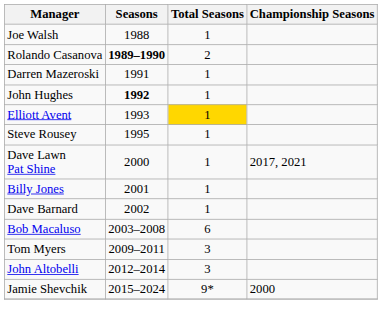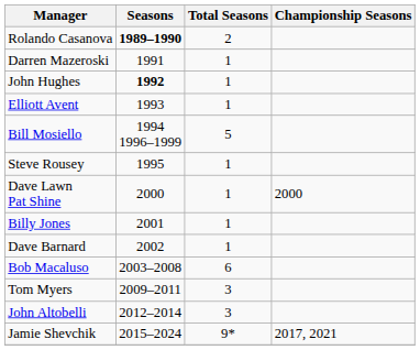- row: Joe Walsh | 1988 | 1
Elliott Avent | Total Seasons: gold background -> no background
+ row: Bill Mosiello | 1994 1996–1999 | 5
Dave Lawn Pat Shine | Championship Seasons: 2017, 2021 -> 2000
Jamie Shevchik | Championship Seasons: 2000 -> 2017, 2021
